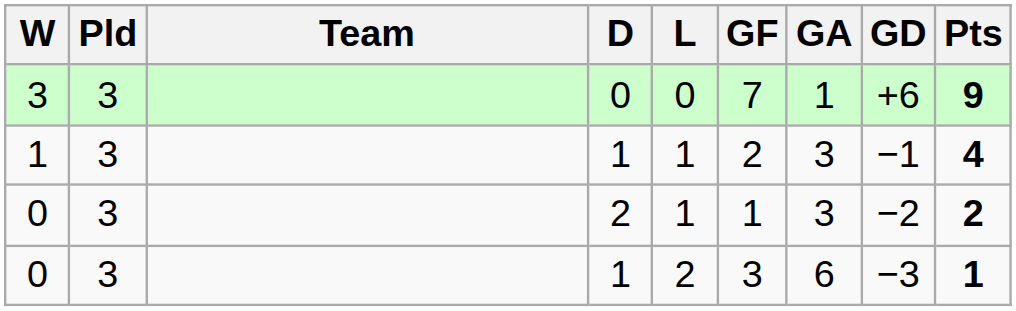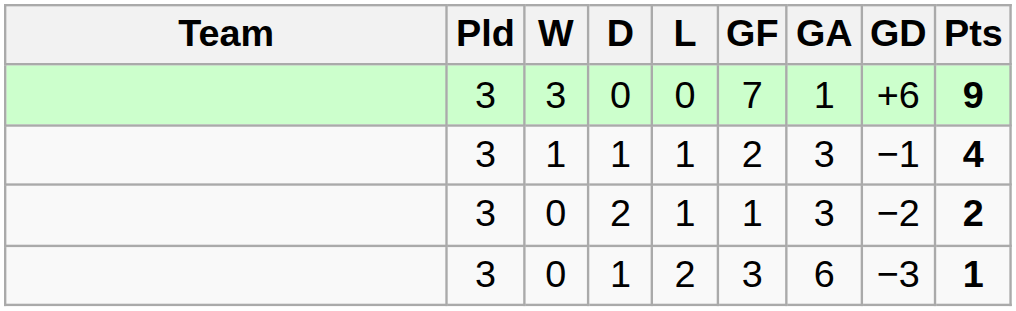columns swapped: Team <-> W
